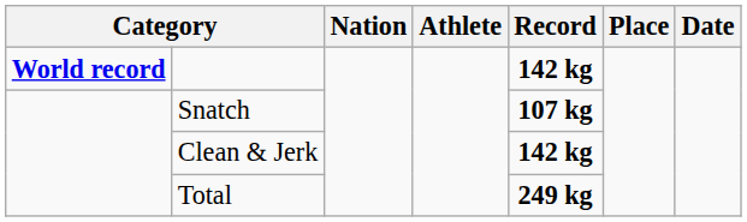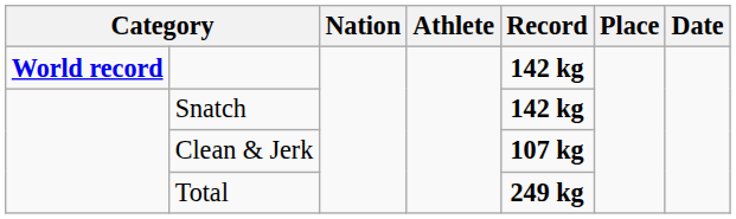Snatch | Record: 107 kg -> 142 kg
Clean & Jerk | Record: 142 kg -> 107 kg
